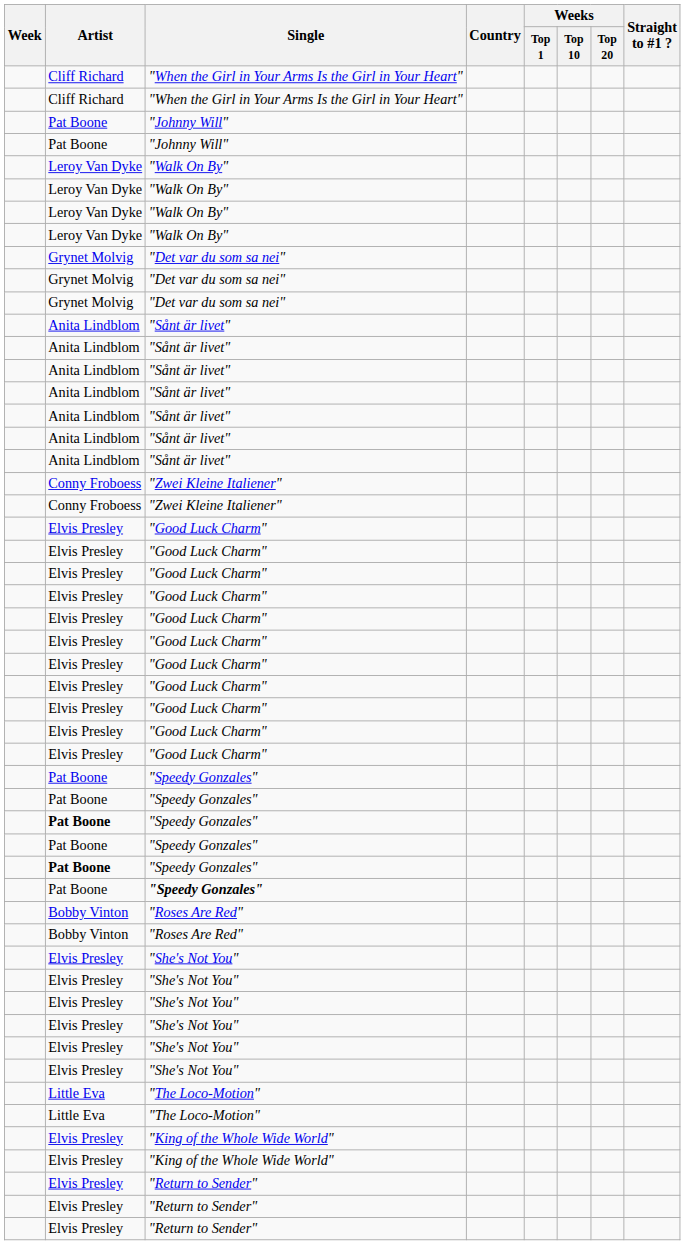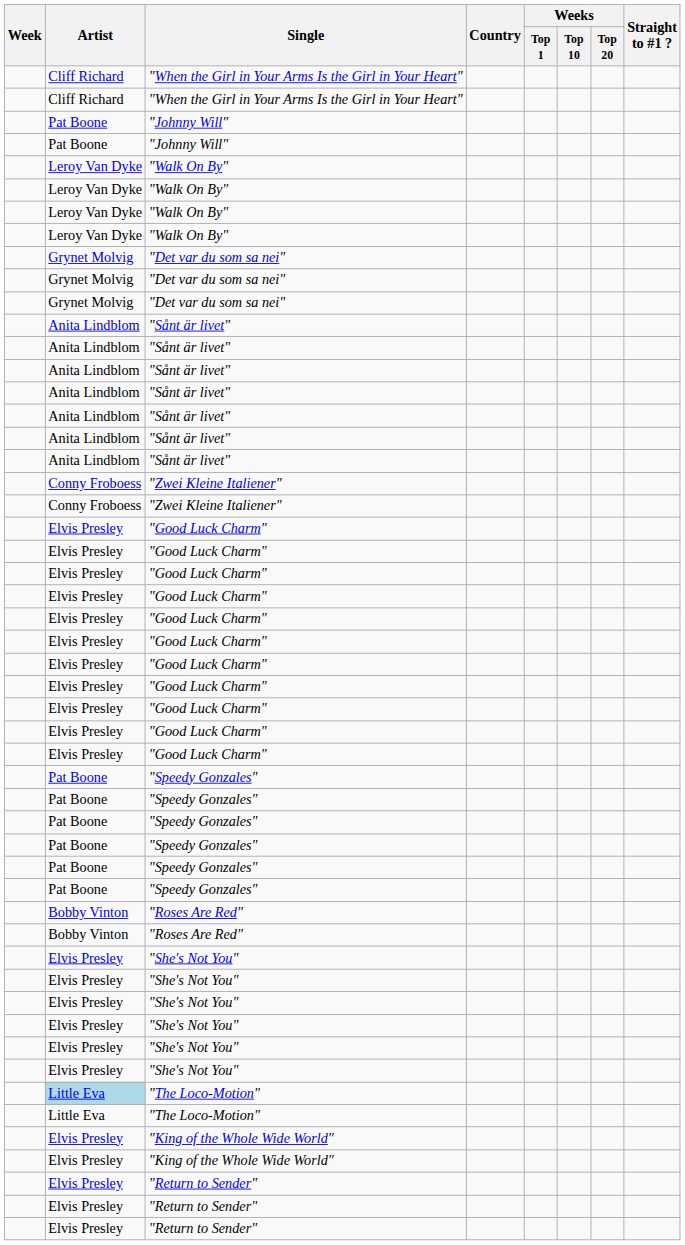row 36 | Artist: bold -> normal
row 38 | Artist: bold -> normal
row 39 | Single: bold -> normal
row 48 | Artist: no background -> lightblue background
